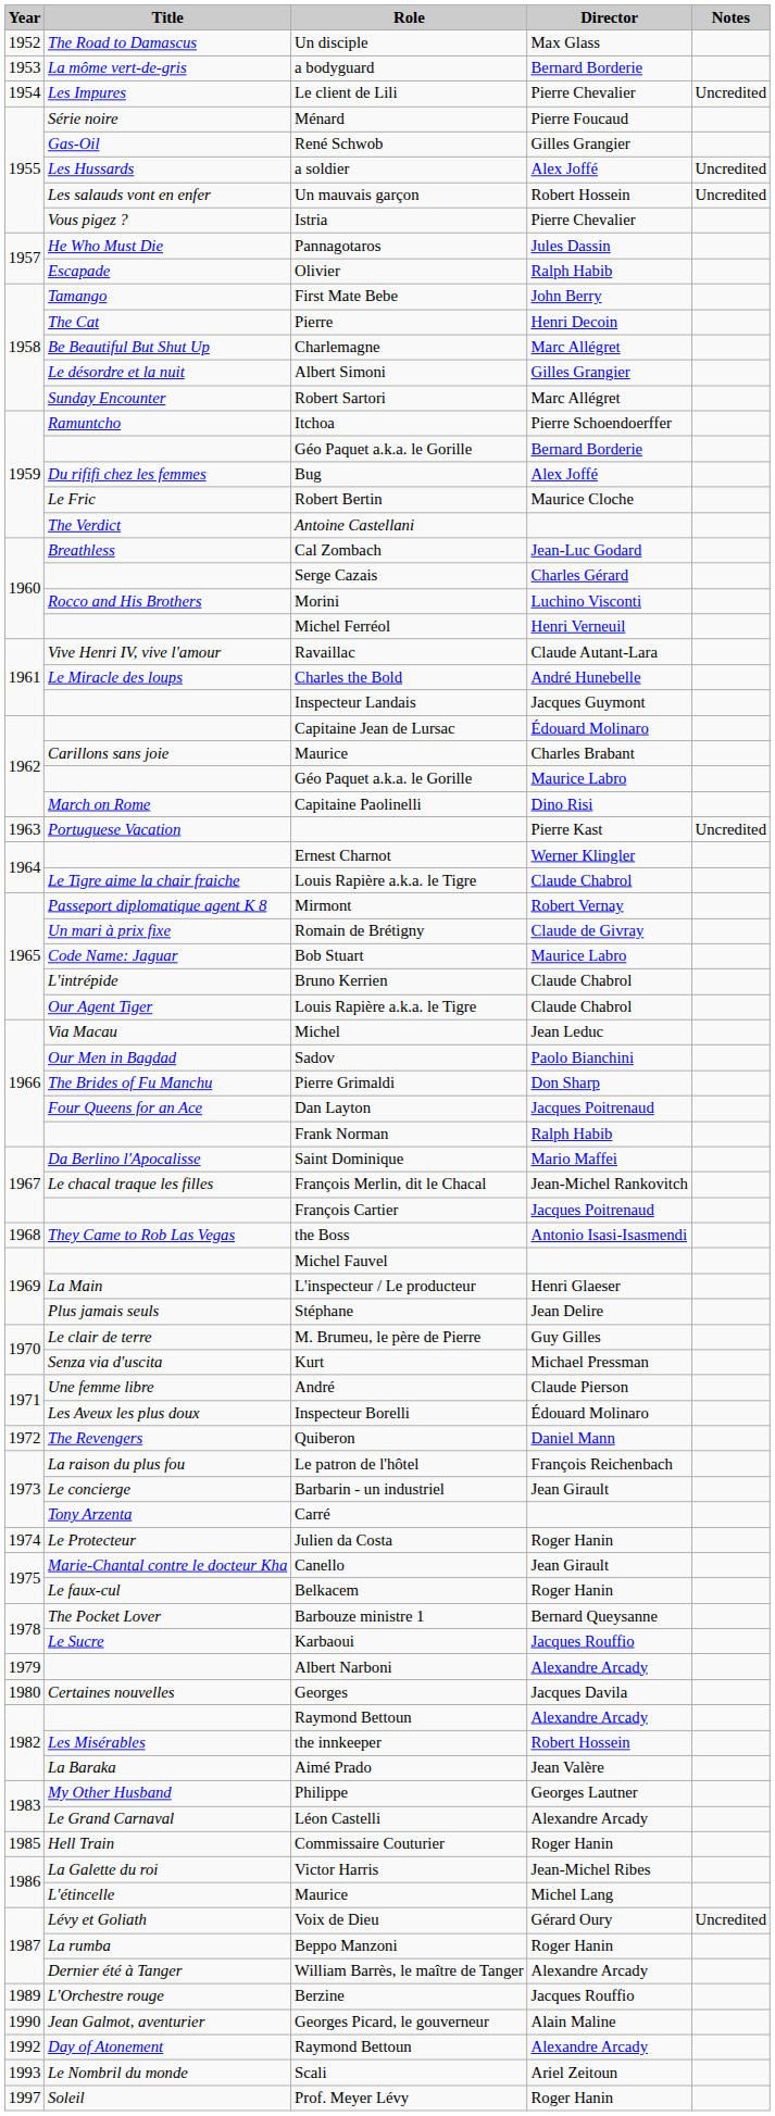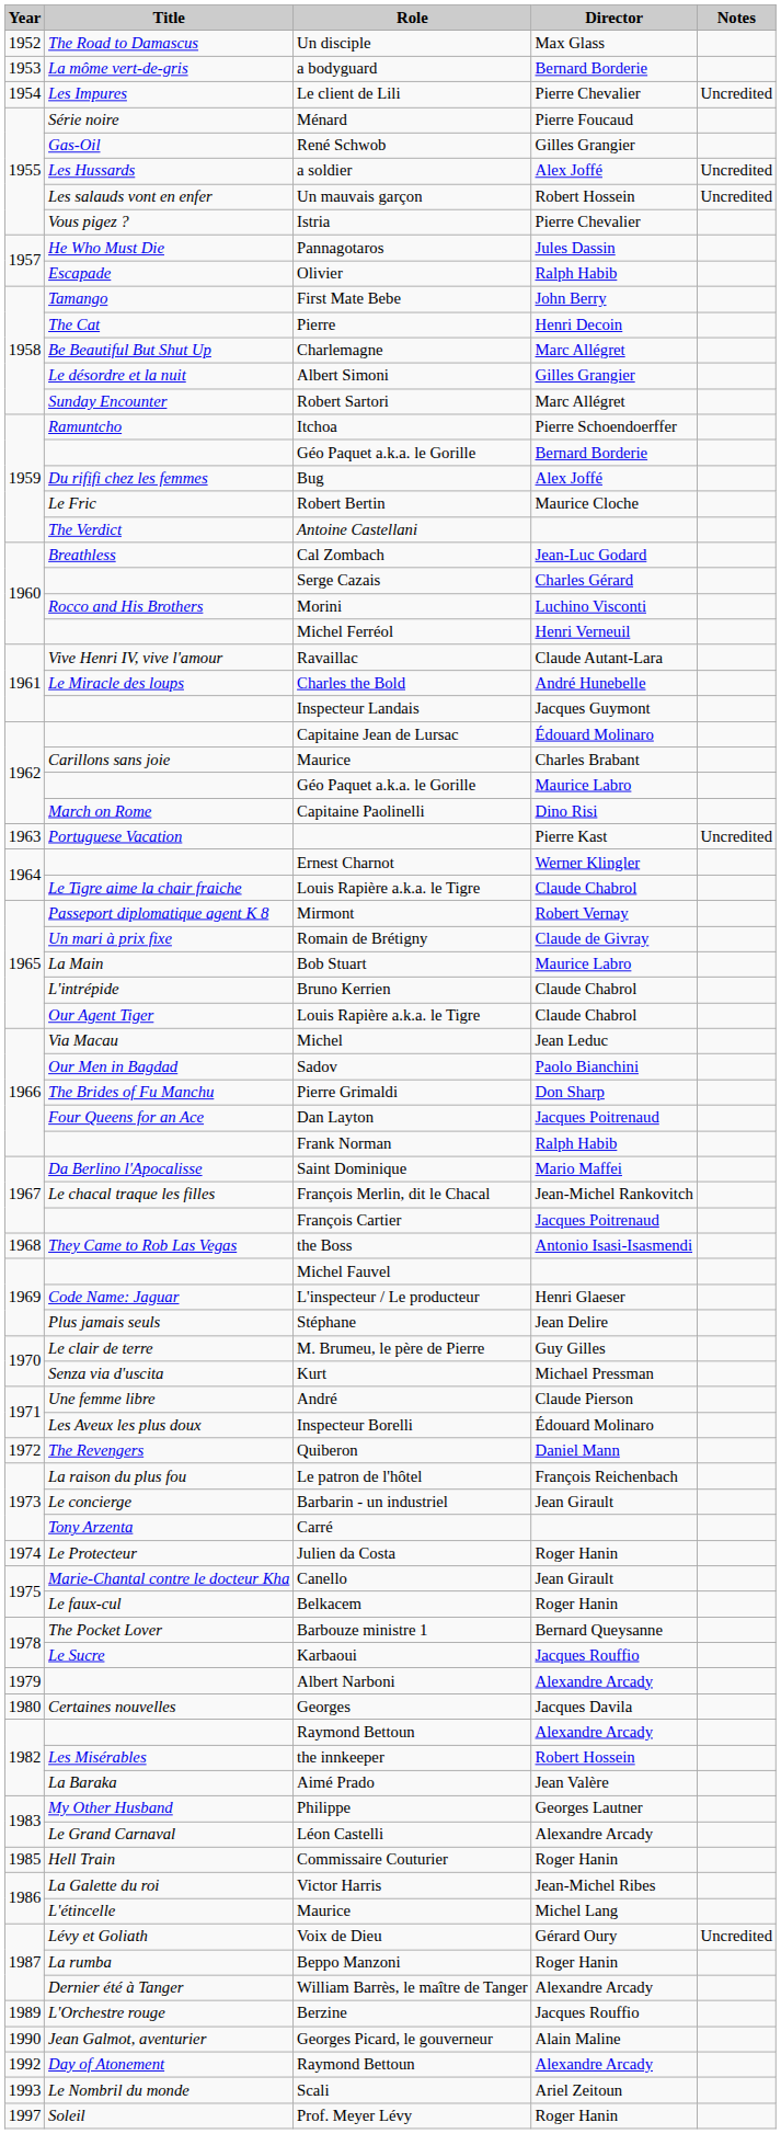Bob Stuart | Title: Code Name: Jaguar -> La Main
L'inspecteur / Le producteur | Title: La Main -> Code Name: Jaguar
